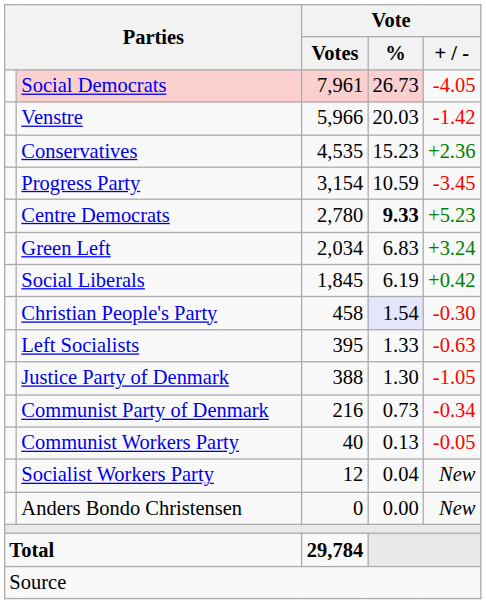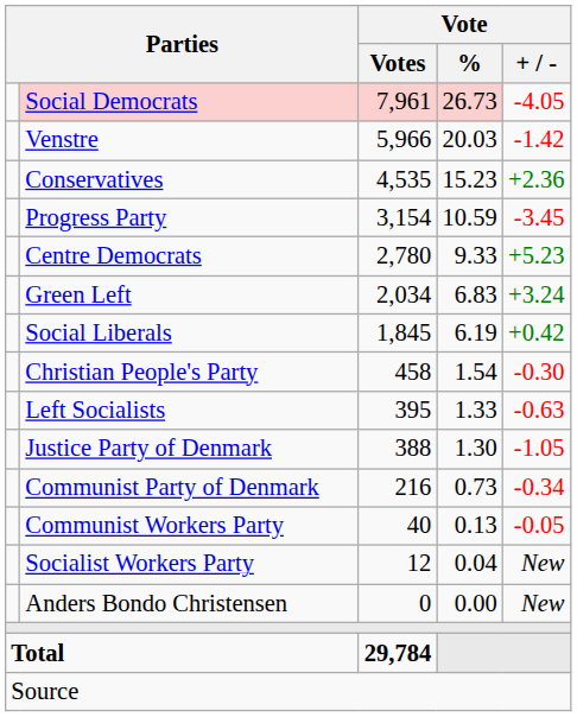Centre Democrats | Vote / %: bold -> normal
Christian People's Party | Vote / %: lavender background -> no background
